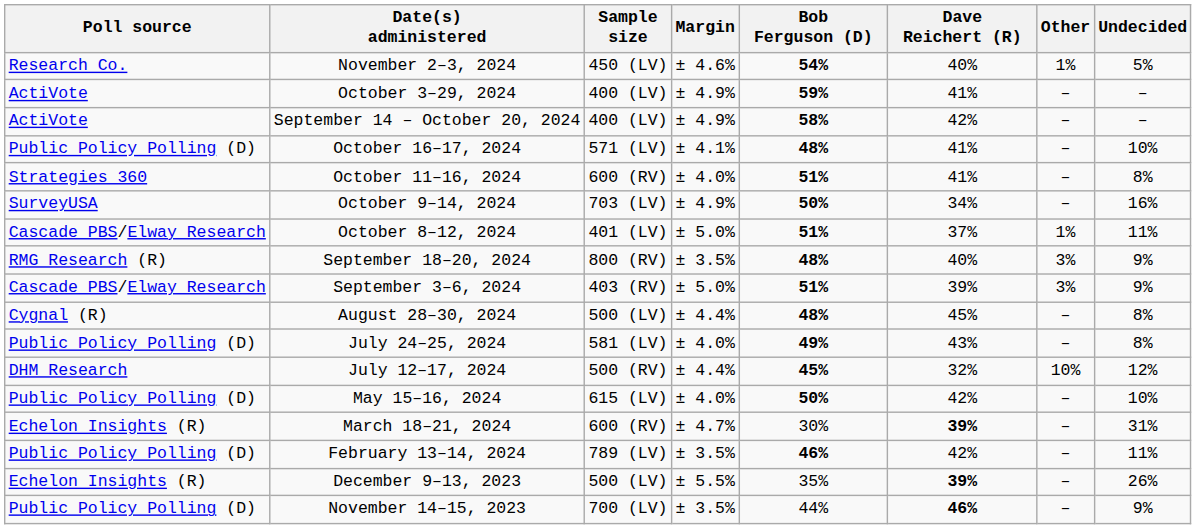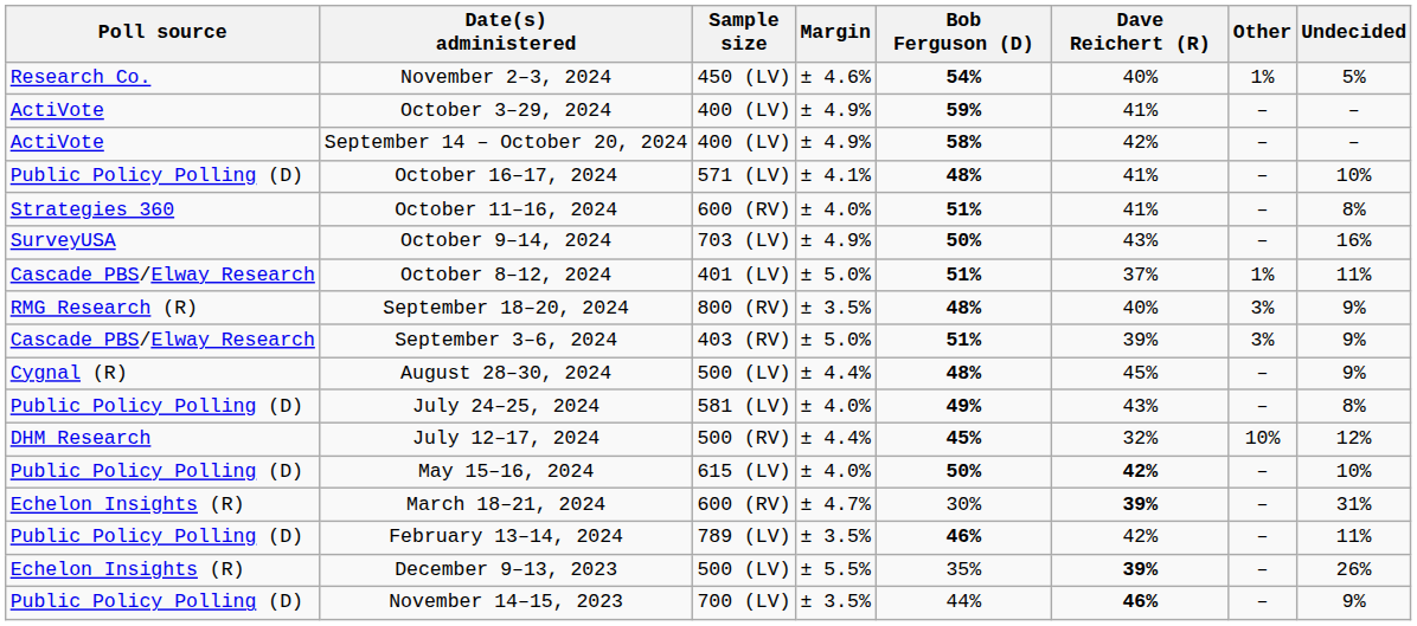October 9–14, 2024 | Dave Reichert (R): 34% -> 43%
August 28–30, 2024 | Undecided: 8% -> 9%
May 15–16, 2024 | Dave Reichert (R): normal -> bold
